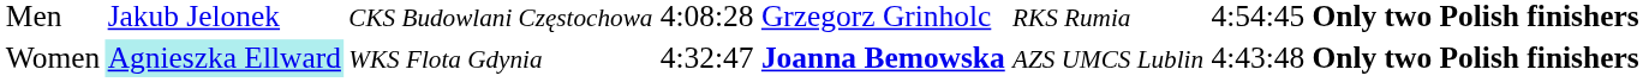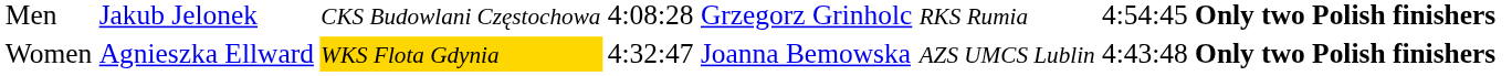Women | column 2: paleturquoise background -> no background
Women | column 3: no background -> gold background
Women | column 5: bold -> normal
